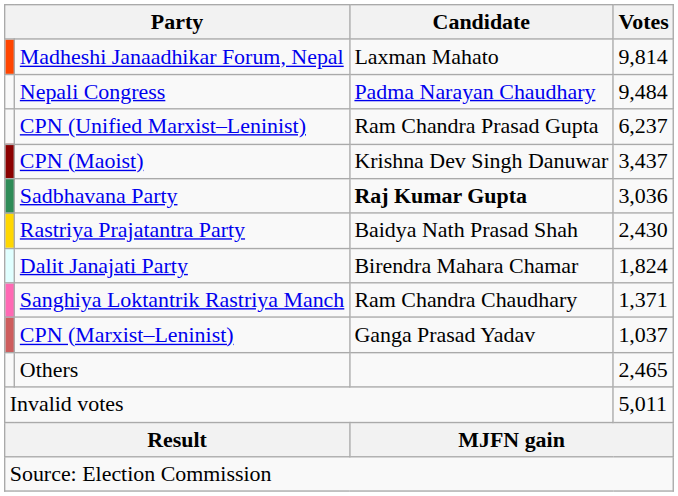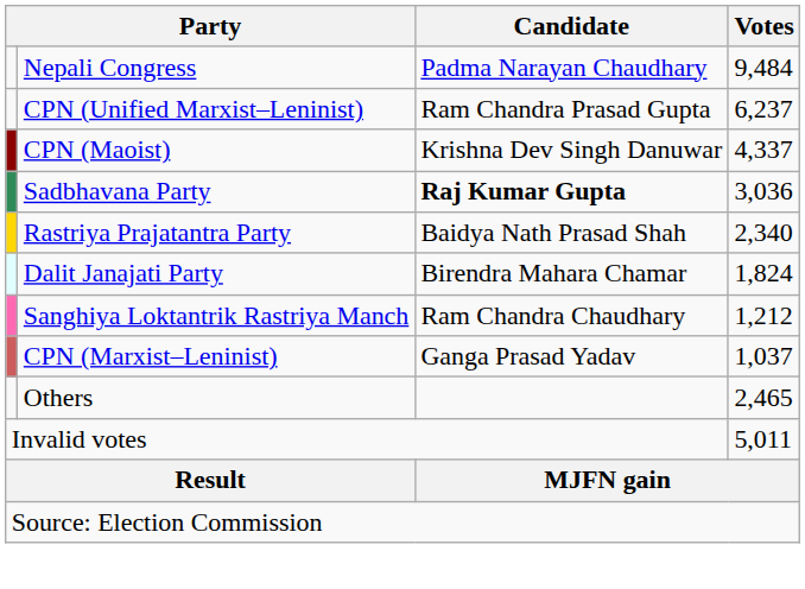- row: Madheshi Janaadhikar Forum, Nepal | Laxman Mahato | 9,814
CPN (Maoist) | Votes: 3,437 -> 4,337
Rastriya Prajatantra Party | Votes: 2,430 -> 2,340
Sanghiya Loktantrik Rastriya Manch | Votes: 1,371 -> 1,212
